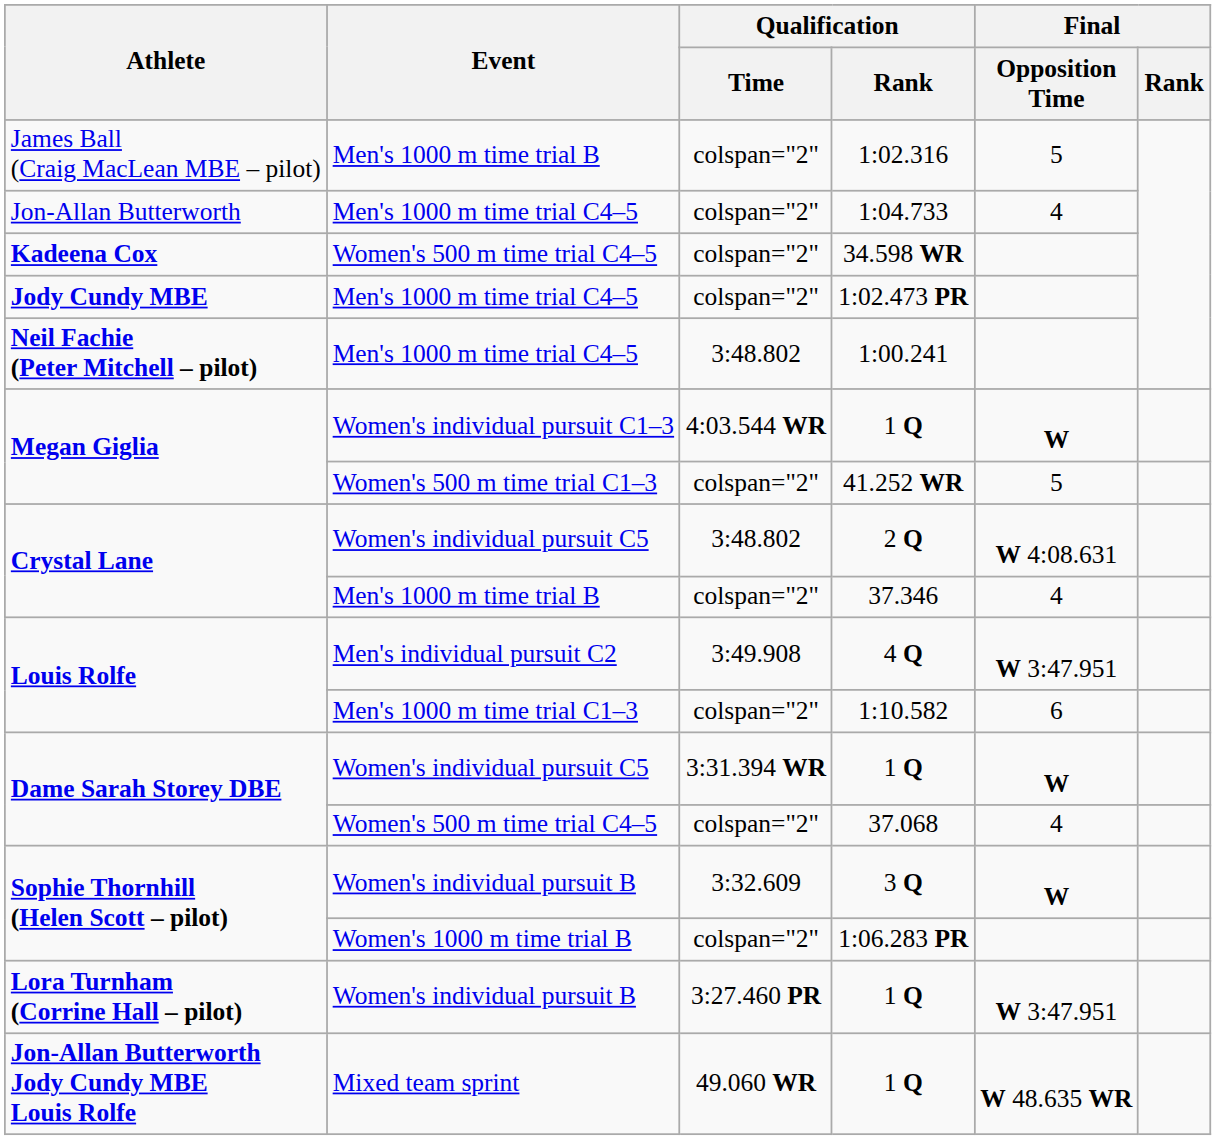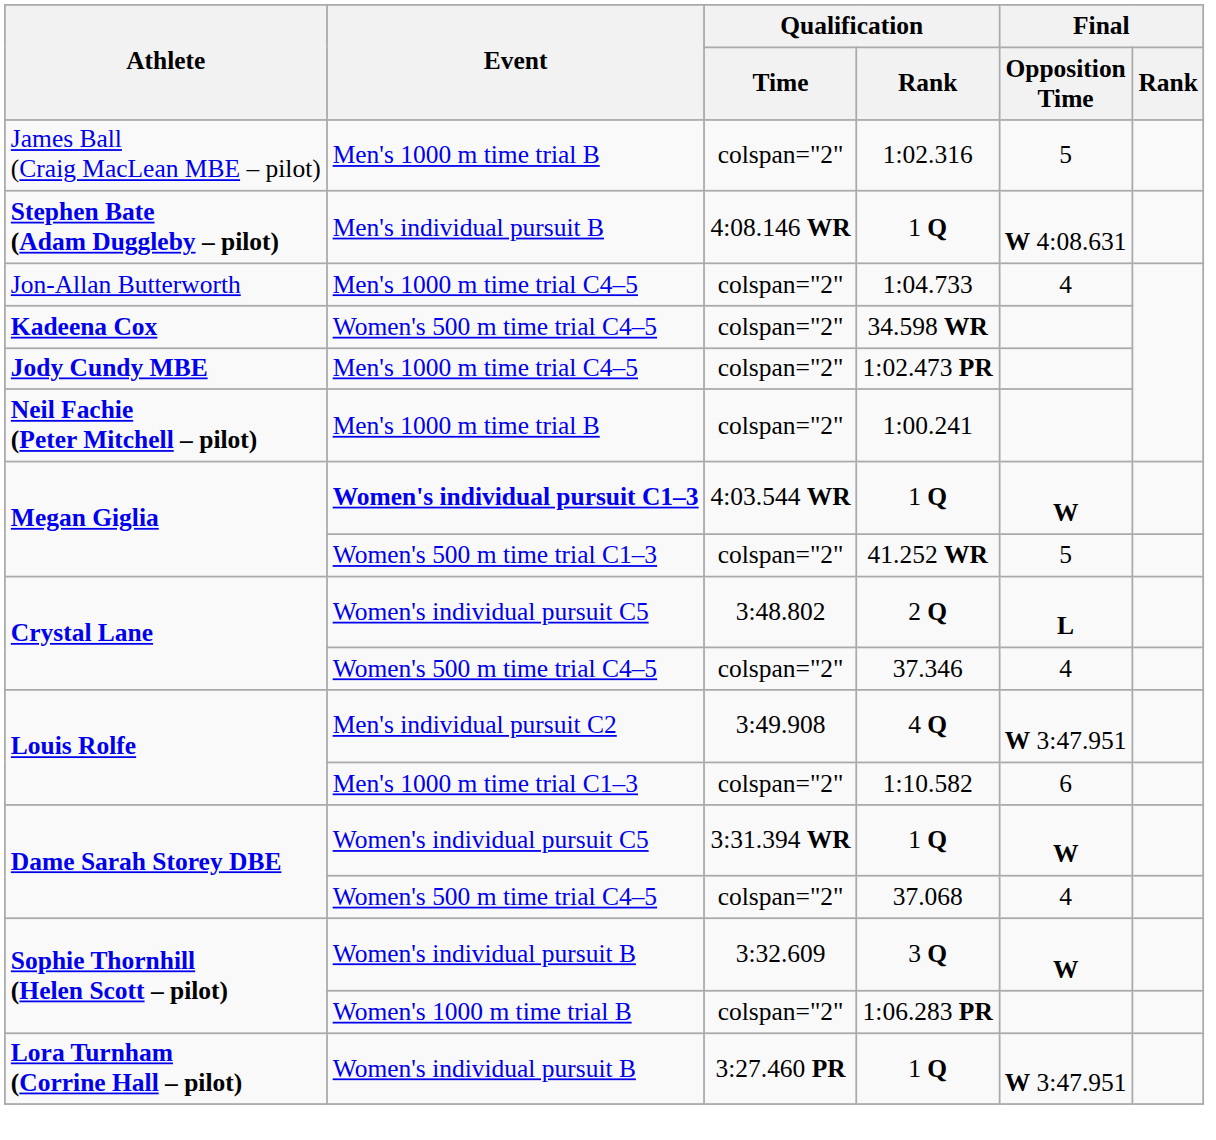+ row: Stephen Bate (Adam Duggleby – pilot) | Men's individual pursuit B | 4:08.146 WR | 1 Q | W 4:08.631
1:00.241 | Event: Men's 1000 m time trial C4–5 -> Men's 1000 m time trial B
1:00.241 | Qualification / Time: 3:48.802 -> colspan="2"
Megan Giglia / 1 Q | Event: normal -> bold
2 Q | Final / Opposition Time: W 4:08.631 -> L
37.346 | Event: Men's 1000 m time trial B -> Women's 500 m time trial C4–5
- row: Jon-Allan Butterworth Jody Cundy MBE Louis Rolfe | Mixed team sprint | 49.060 WR | 1 Q | W 48.635 WR
